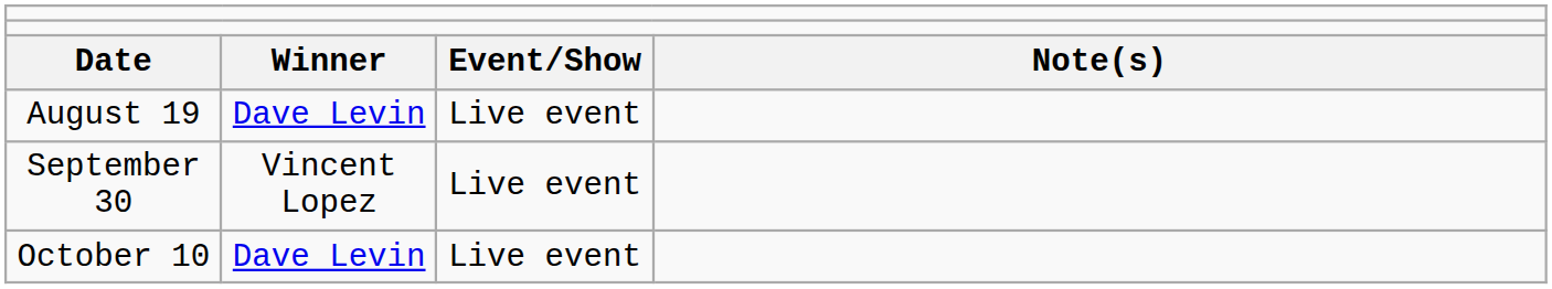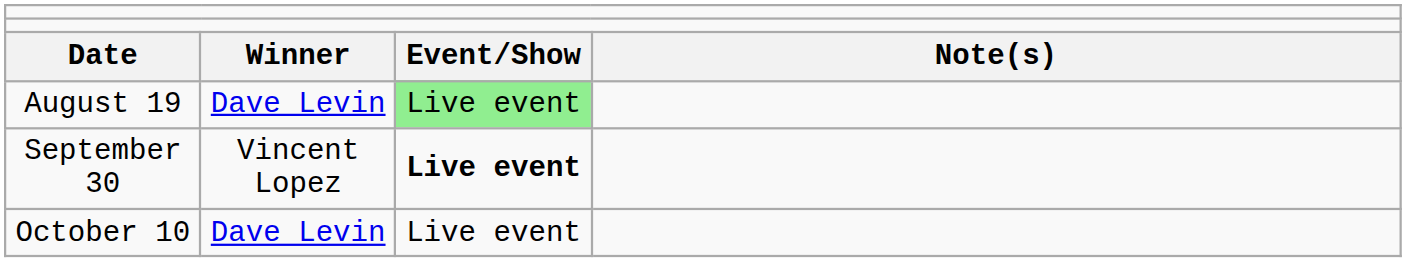August 19 | column 3: no background -> lightgreen background
September 30 | column 3: normal -> bold
